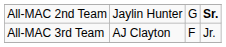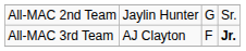row 1 | column 4: bold -> normal
row 2 | column 4: normal -> bold
